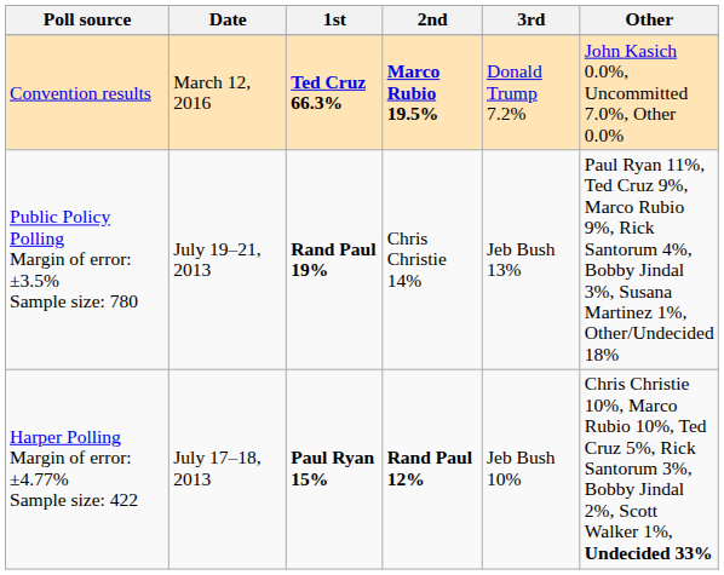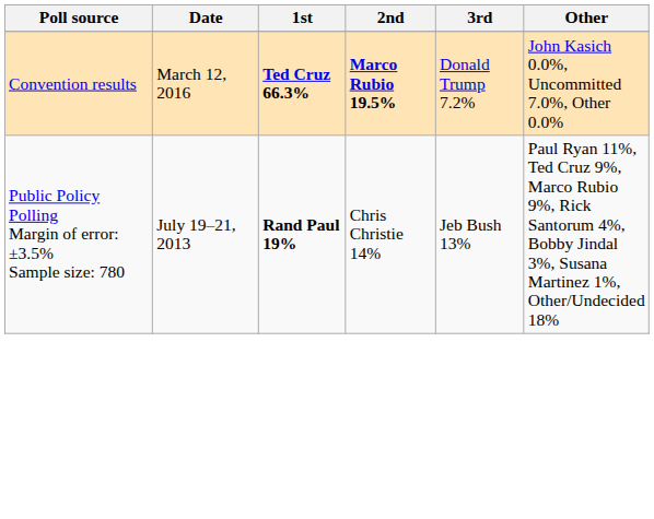- row: Harper Polling Margin of error: ±4.77% Sample size: 422 | July 17–18, 2013 | Paul Ryan 15% | Rand Paul 12% | Jeb Bush 10% | Chris Christie 10%, Marco Rubio 10%, Ted Cruz 5%, Rick Santorum 3%, Bobby Jindal 2%, Scott Walker 1%, Undecided 33%
